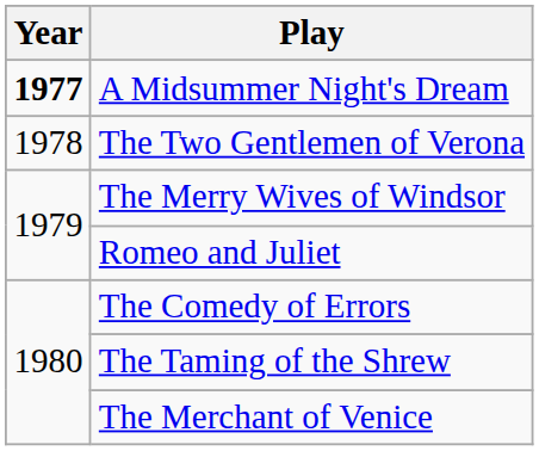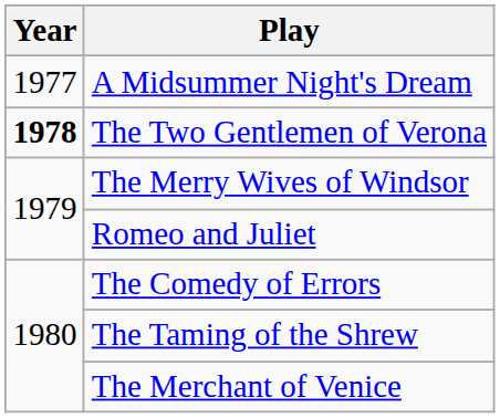A Midsummer Night's Dream | Year: bold -> normal
The Two Gentlemen of Verona | Year: normal -> bold
